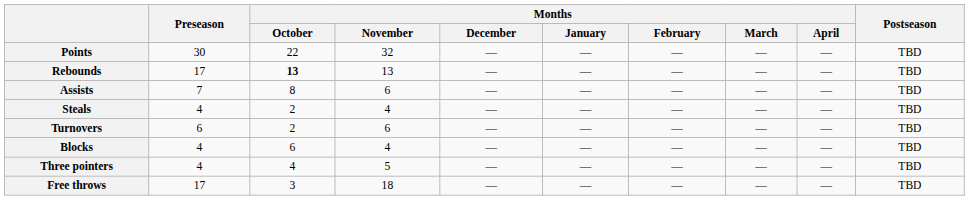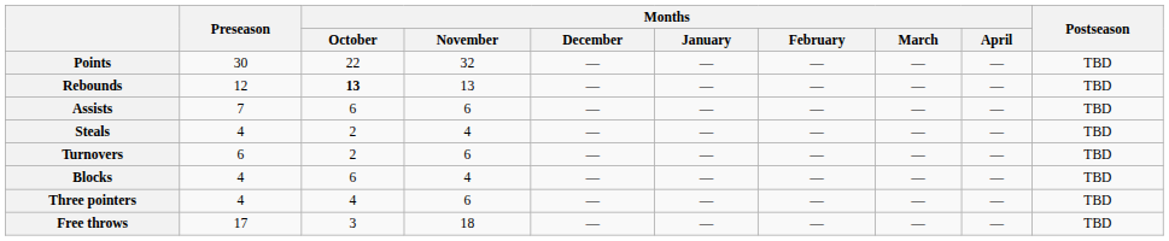Rebounds | Preseason: 17 -> 12
Assists | Months / October: 8 -> 6
Three pointers | Months / November: 5 -> 6
